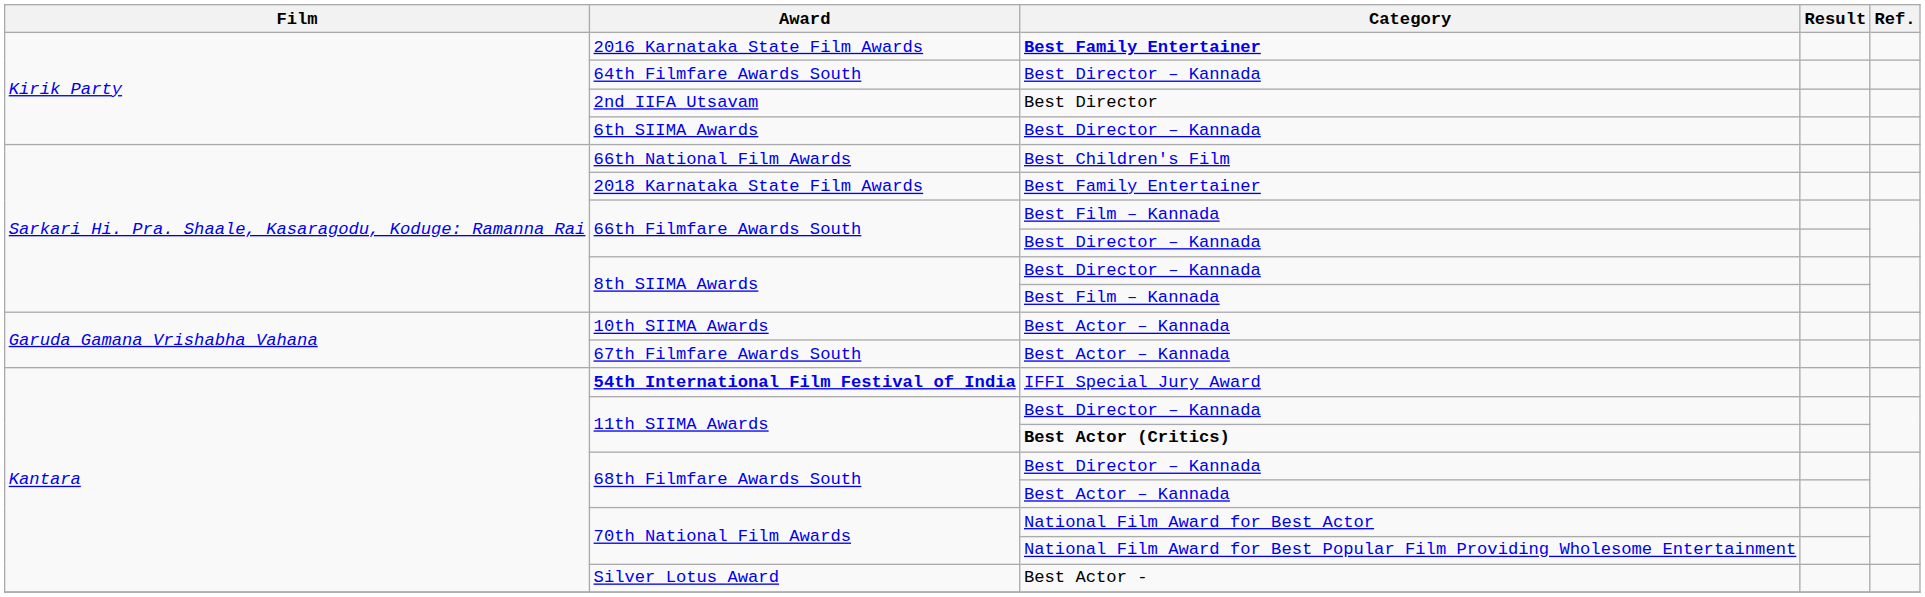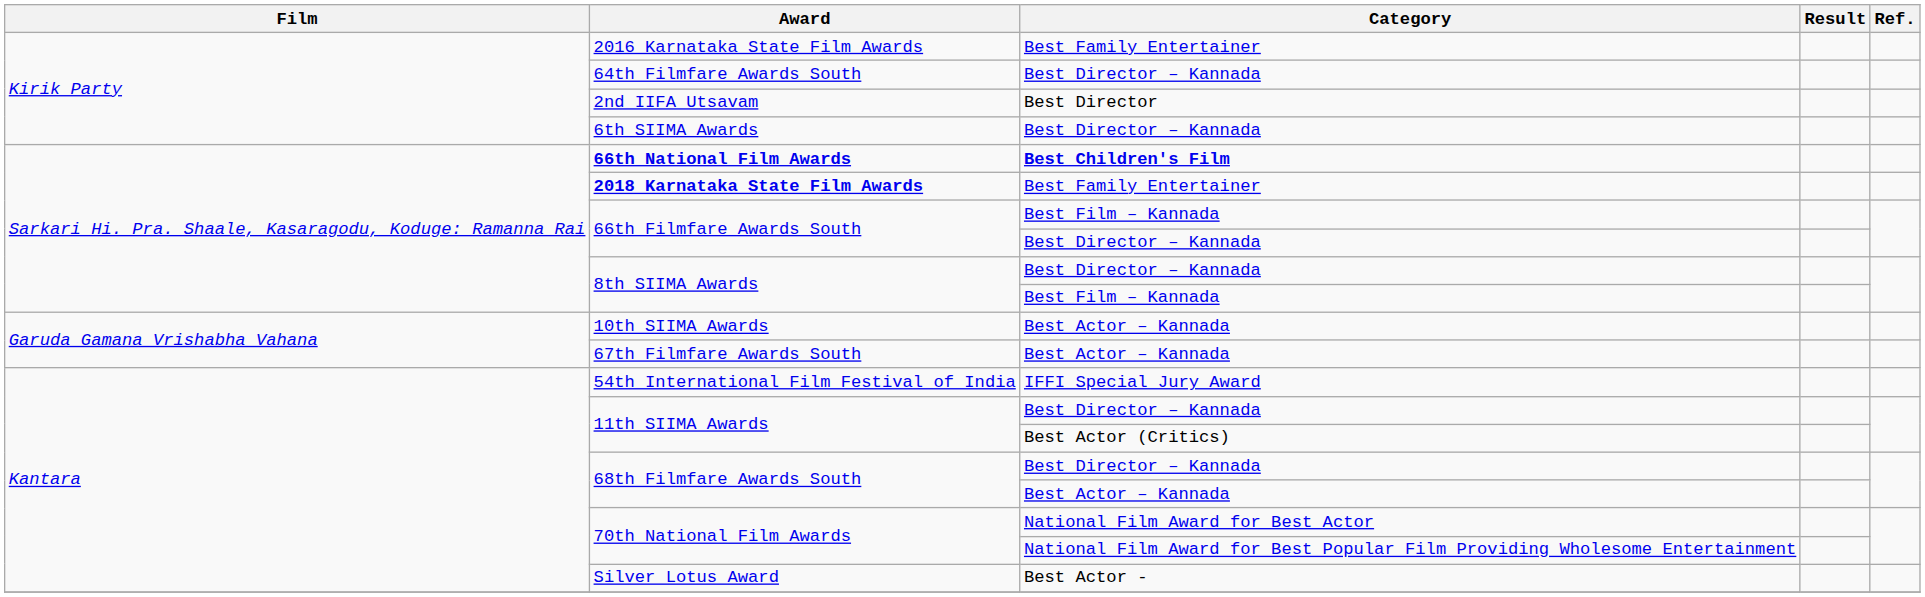2016 Karnataka State Film Awards | Category: bold -> normal
66th National Film Awards | Award: normal -> bold
66th National Film Awards | Category: normal -> bold
2018 Karnataka State Film Awards | Award: normal -> bold
54th International Film Festival of India | Award: bold -> normal
11th SIIMA Awards / Best Actor (Critics) | Category: bold -> normal
